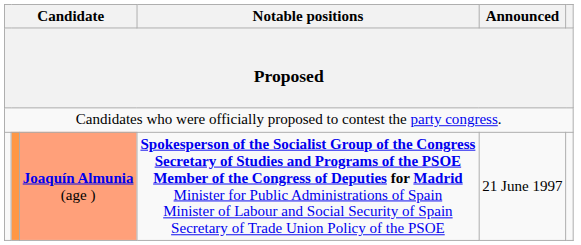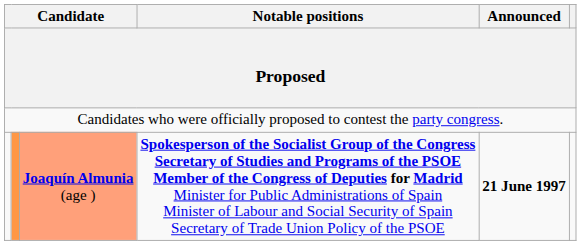row 4 | Announced: normal -> bold
